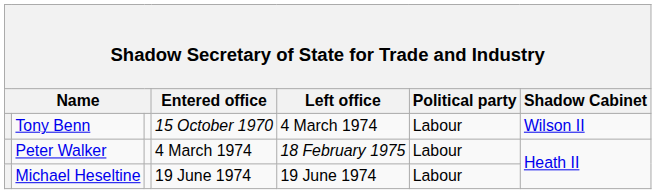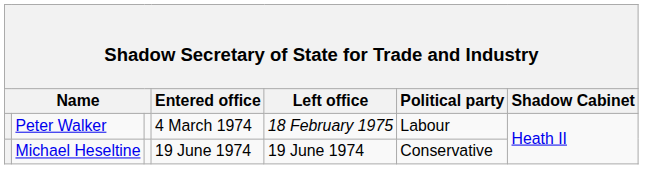- row: Tony Benn | 15 October 1970 | 4 March 1974 | Labour | Wilson II
Michael Heseltine | Political party: Labour -> Conservative
